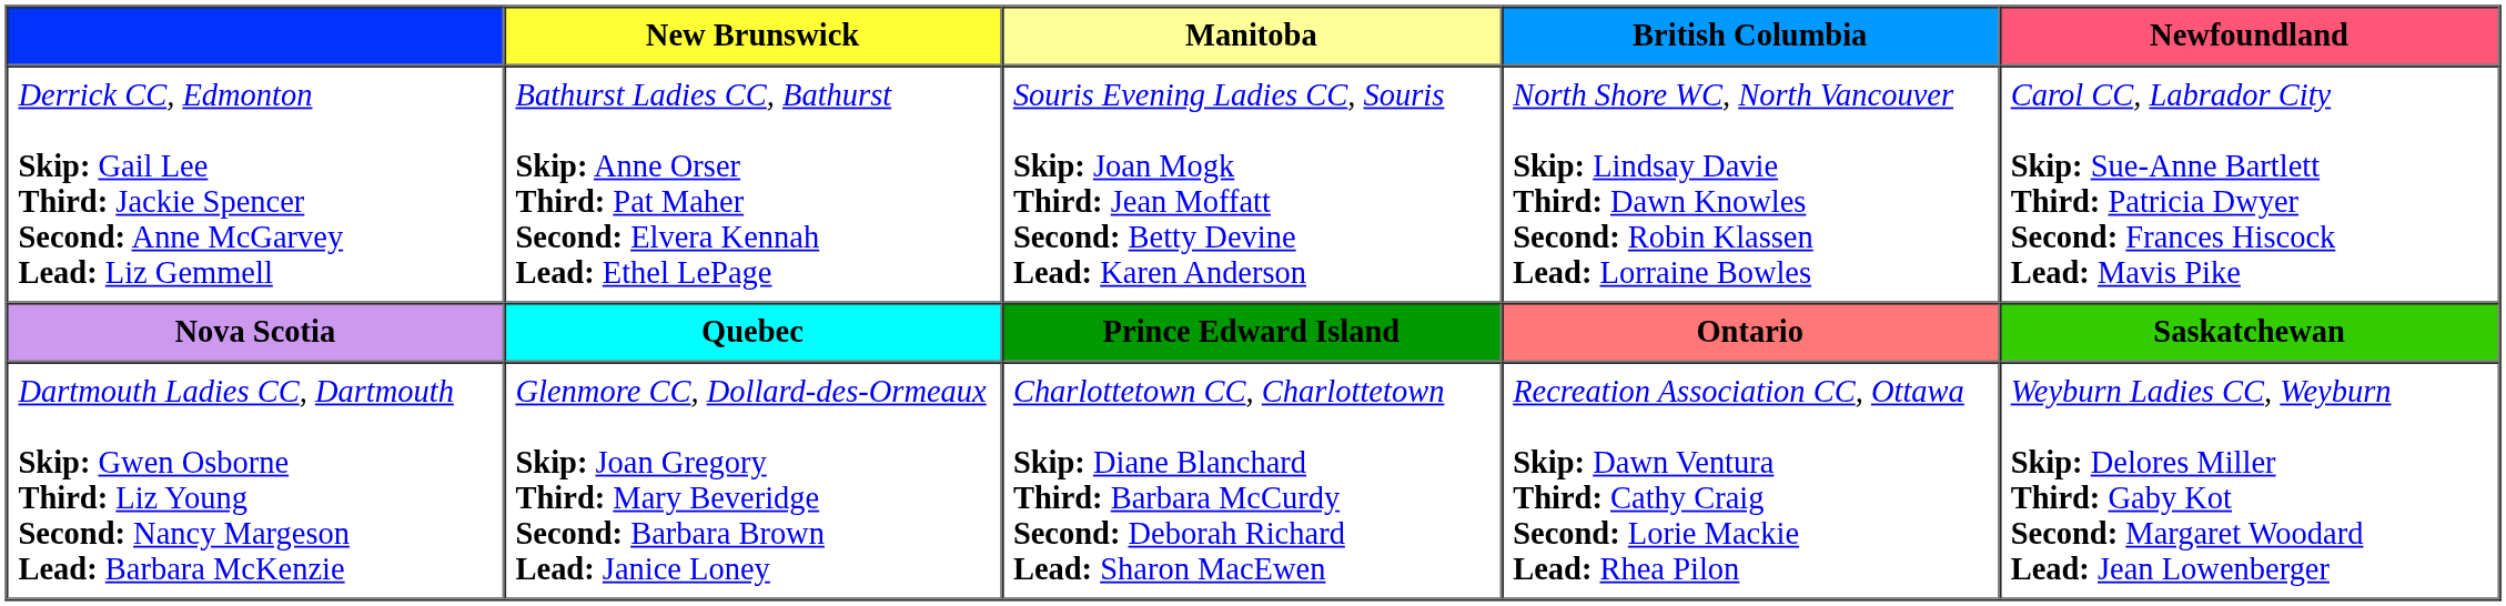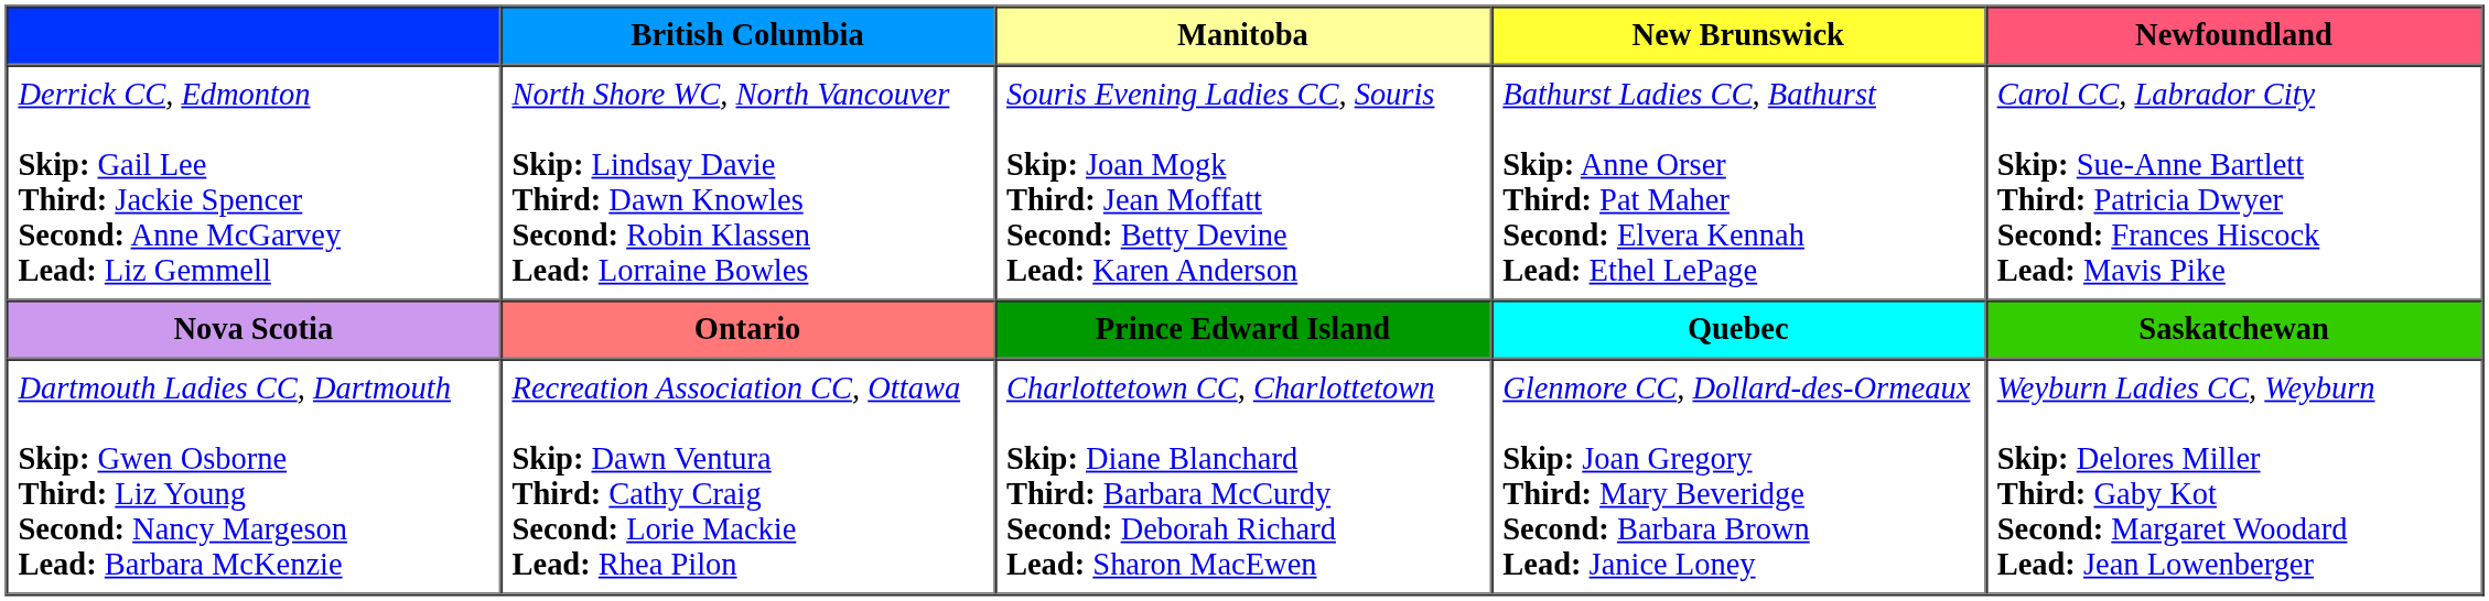columns swapped: British Columbia <-> New Brunswick
